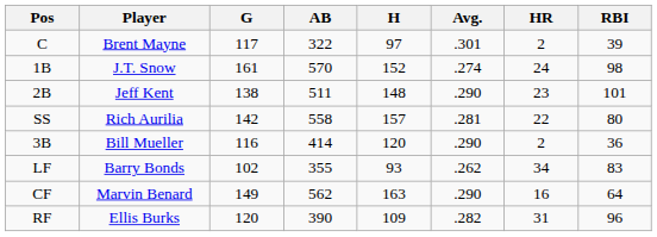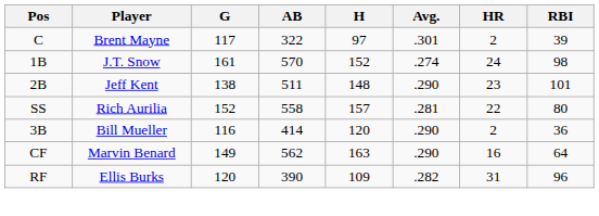SS | G: 142 -> 152
- row: LF | Barry Bonds | 102 | 355 | 93 | .262 | 34 | 83
